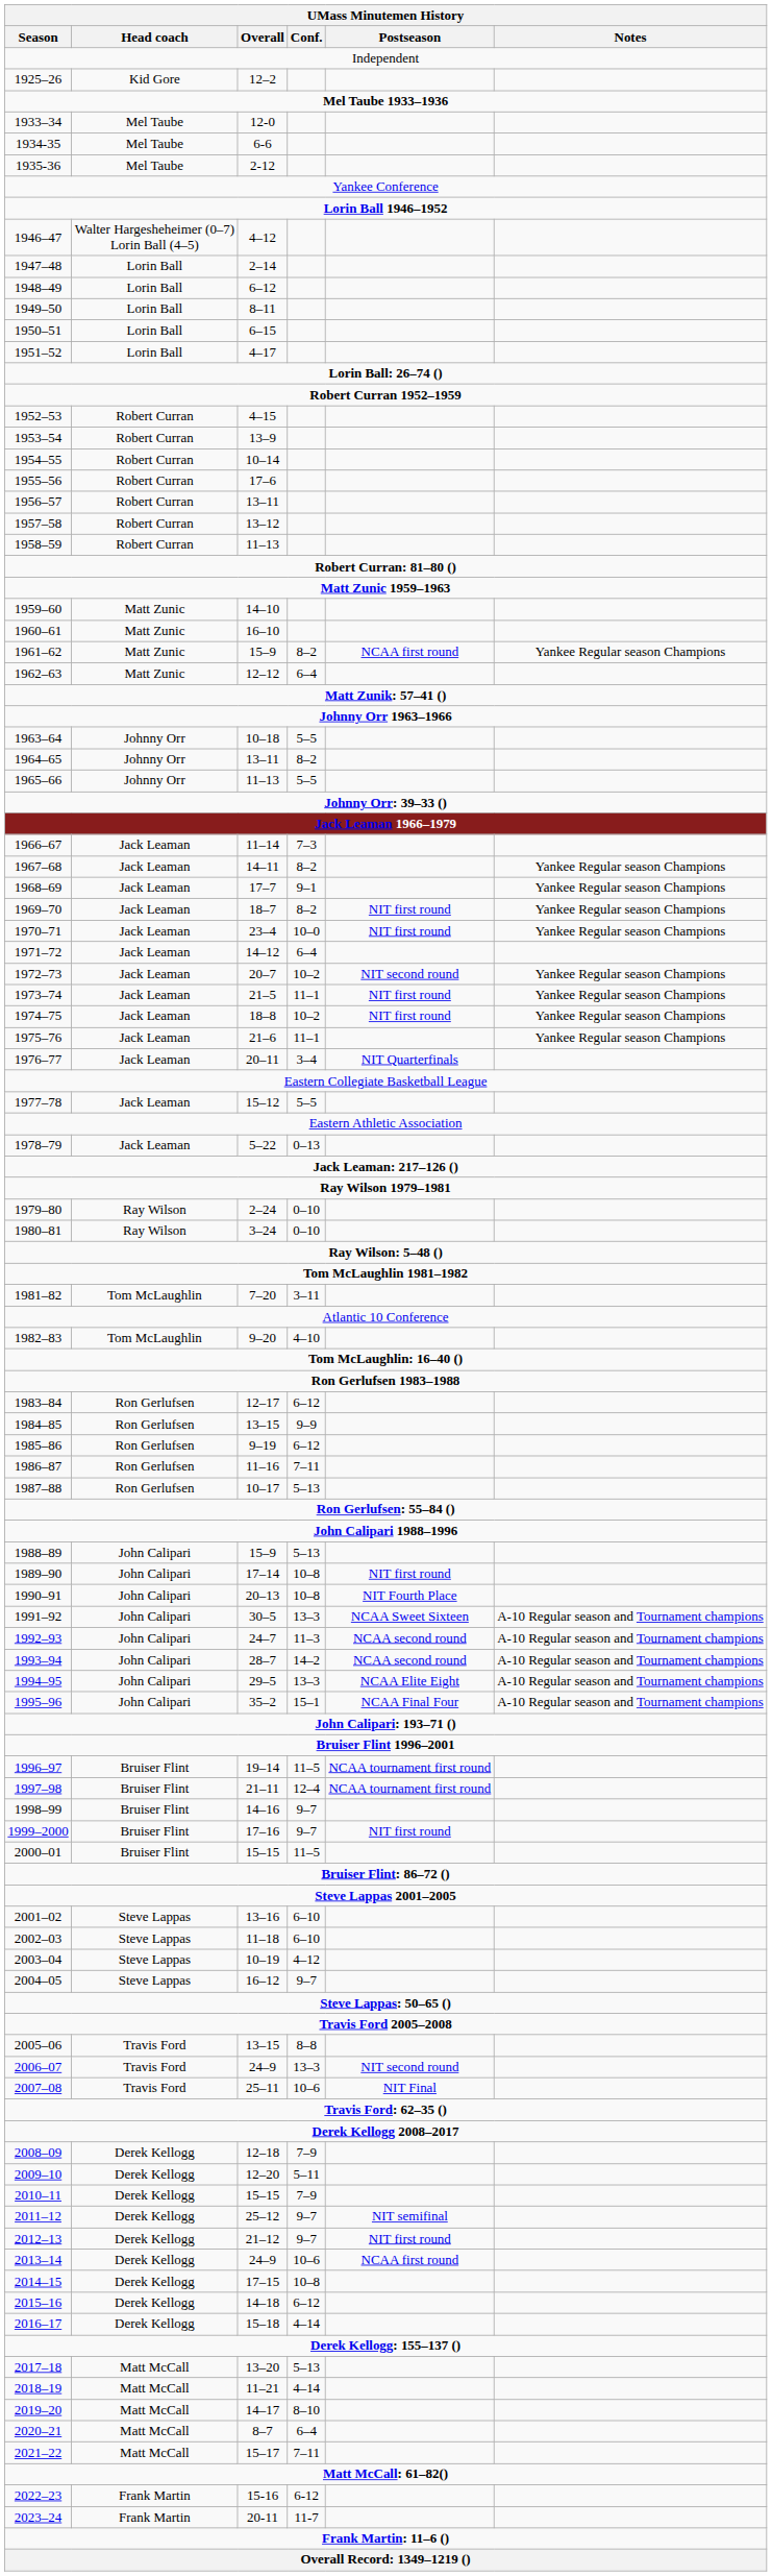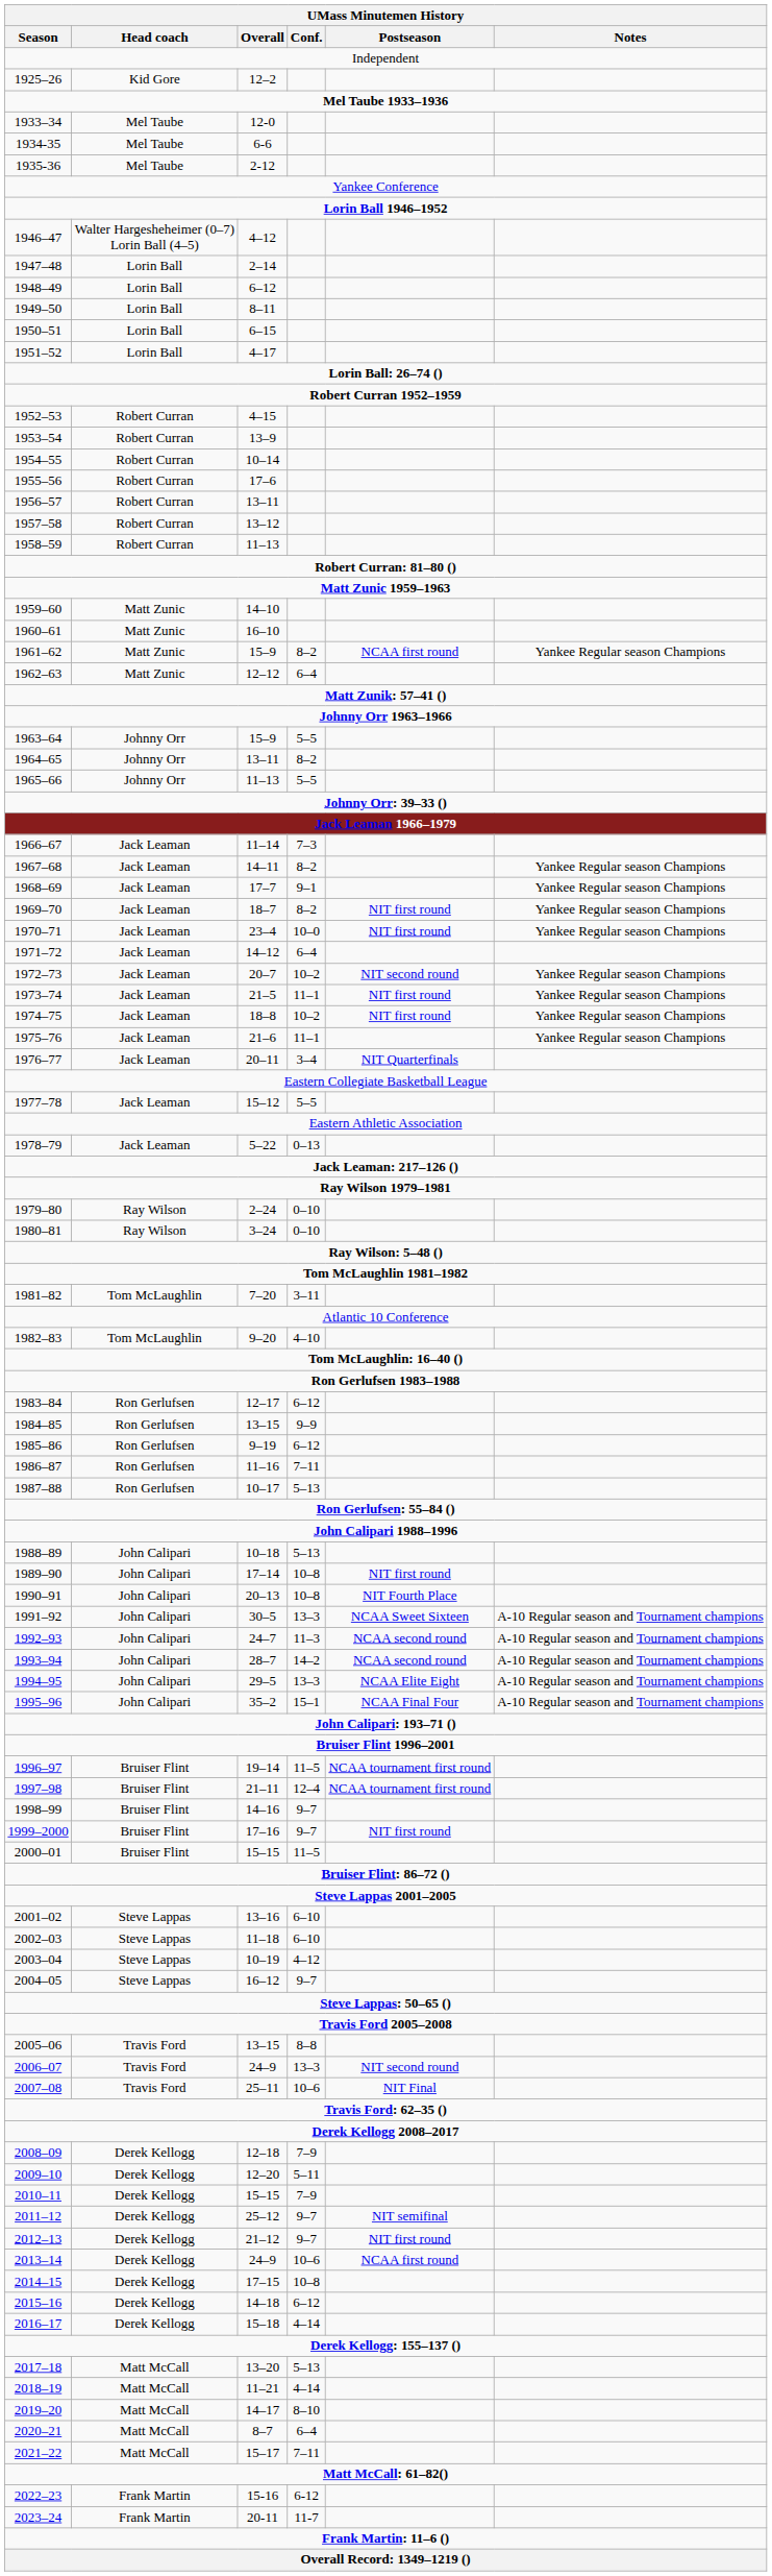1963–64 | Overall: 10–18 -> 15–9
1988–89 | Overall: 15–9 -> 10–18
